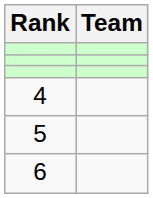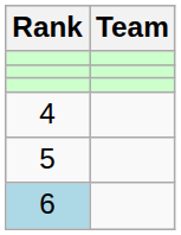row 7 | Rank: no background -> lightblue background
